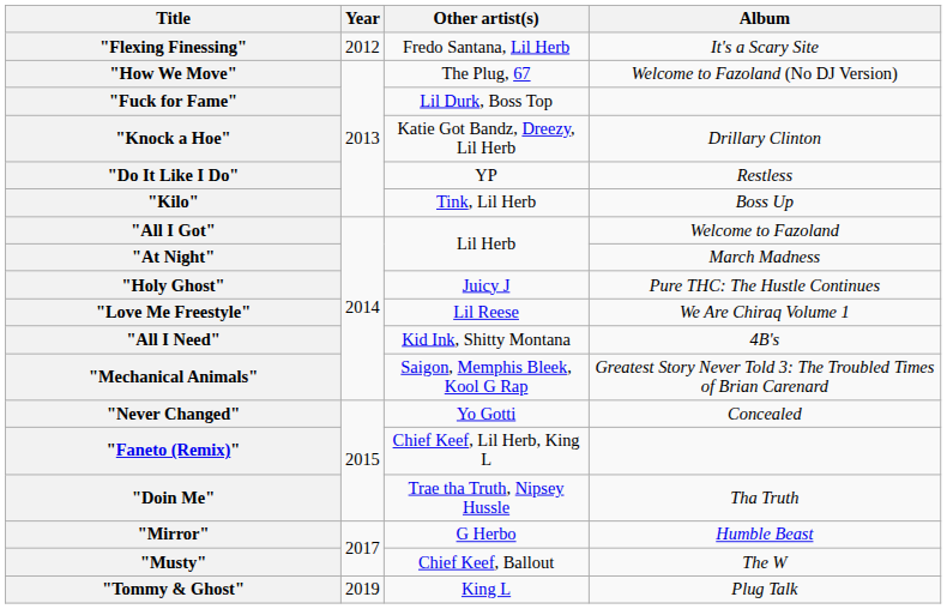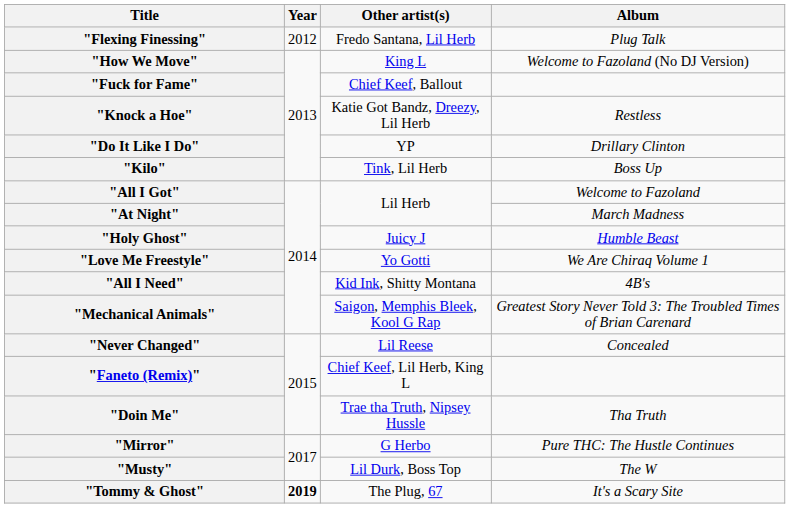"Flexing Finessing" | Album: It's a Scary Site -> Plug Talk
"How We Move" | Other artist(s): The Plug, 67 -> King L
"Fuck for Fame" | Other artist(s): Lil Durk, Boss Top -> Chief Keef, Ballout
"Knock a Hoe" | Album: Drillary Clinton -> Restless
"Do It Like I Do" | Album: Restless -> Drillary Clinton
"Holy Ghost" | Album: Pure THC: The Hustle Continues -> Humble Beast
"Love Me Freestyle" | Other artist(s): Lil Reese -> Yo Gotti
"Never Changed" | Other artist(s): Yo Gotti -> Lil Reese
"Mirror" | Album: Humble Beast -> Pure THC: The Hustle Continues
"Musty" | Other artist(s): Chief Keef, Ballout -> Lil Durk, Boss Top
"Tommy & Ghost" | Year: normal -> bold
"Tommy & Ghost" | Other artist(s): King L -> The Plug, 67
"Tommy & Ghost" | Album: Plug Talk -> It's a Scary Site
